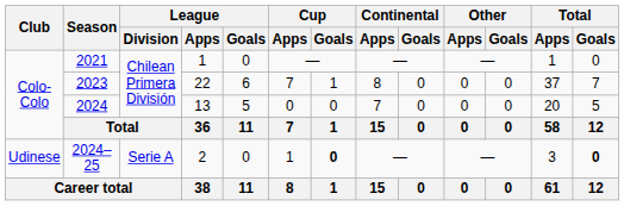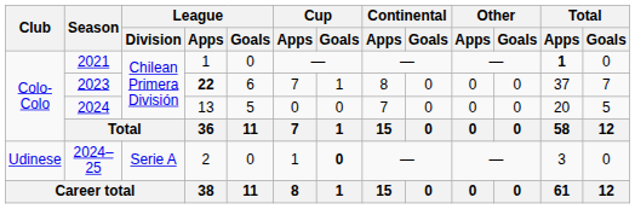2021 | Total / Apps: normal -> bold
2023 | League / Apps: normal -> bold
2024–25 | Total / Goals: bold -> normal
